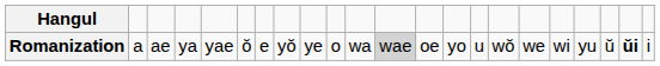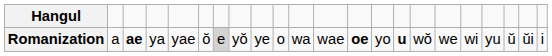Romanization | column 3: normal -> bold
Romanization | column 7: no background -> lightgrey background
Romanization | column 12: lightgrey background -> no background
Romanization | column 13: normal -> bold
Romanization | column 15: normal -> bold
Romanization | column 21: bold -> normal
